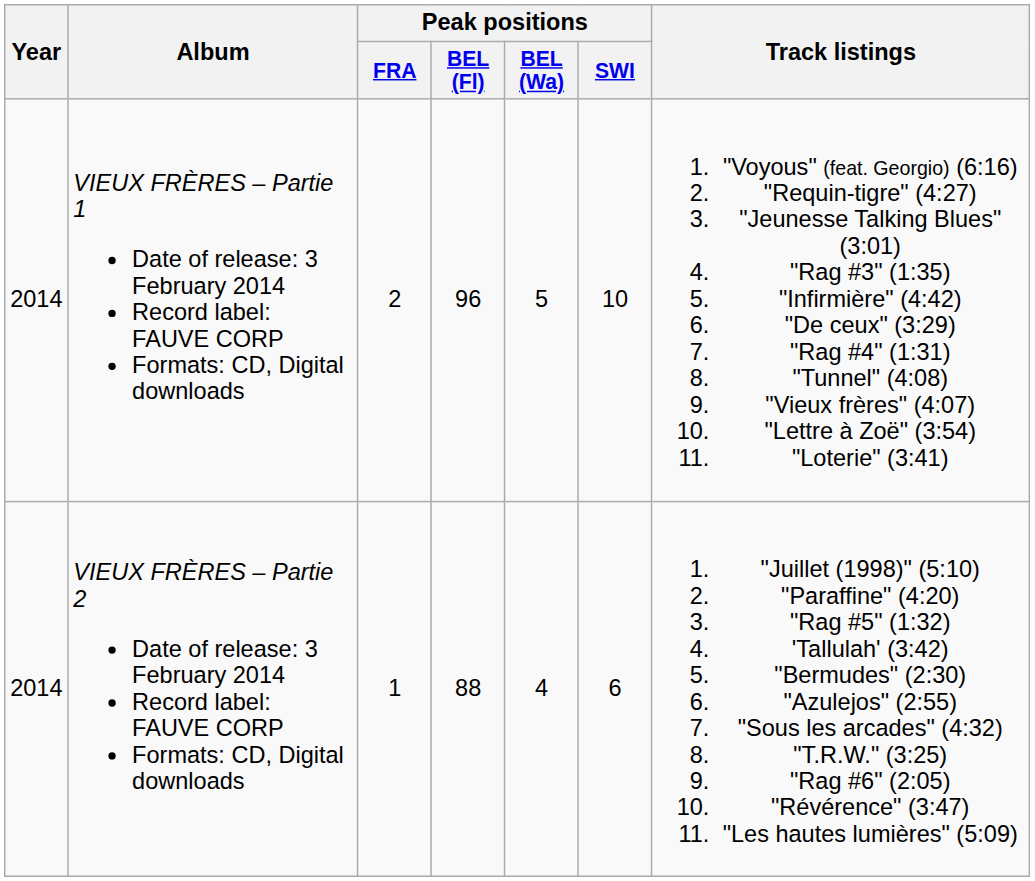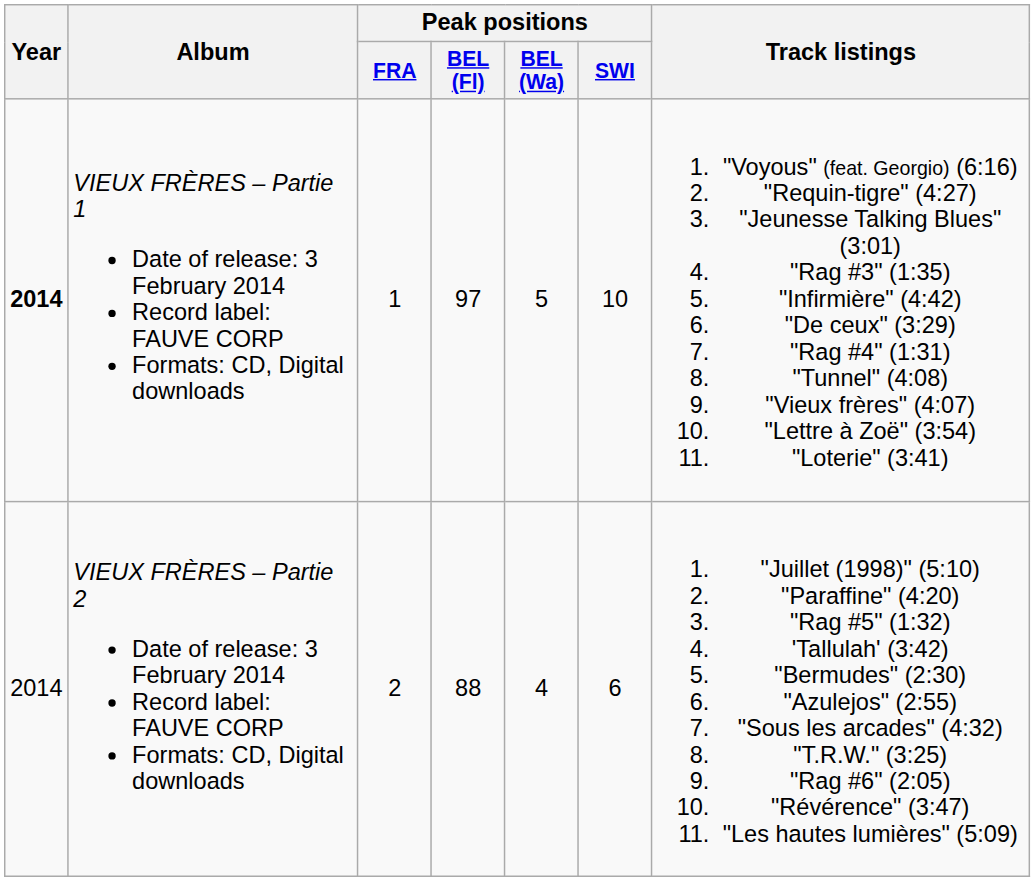row 3 | Year: normal -> bold
row 3 | Peak positions / FRA: 2 -> 1
row 3 | Peak positions / BEL (Fl): 96 -> 97
row 4 | Peak positions / FRA: 1 -> 2
